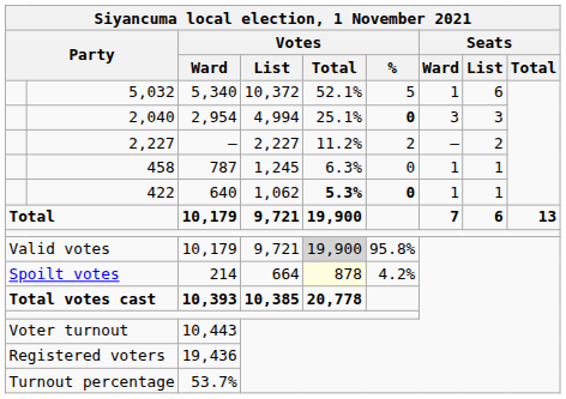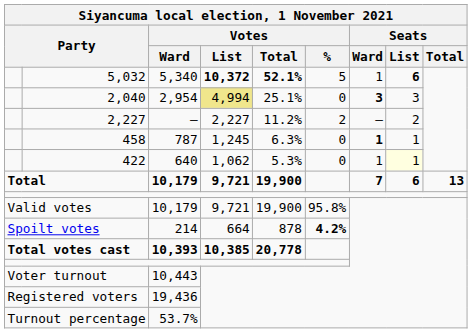5,032 | Votes / List: normal -> bold
5,032 | Votes / Total: normal -> bold
5,032 | Seats / List: normal -> bold
2,040 | Votes / List: no background -> khaki background
2,040 | Votes / %: bold -> normal
2,040 | Seats / Ward: normal -> bold
458 | Seats / Ward: normal -> bold
422 | Votes / Total: bold -> normal
422 | Votes / %: bold -> normal
422 | Seats / List: no background -> lightyellow background
Valid votes | Votes / Total: lightgrey background -> no background
Spoilt votes | Votes / Total: lightyellow background -> no background
Spoilt votes | Votes / %: normal -> bold
